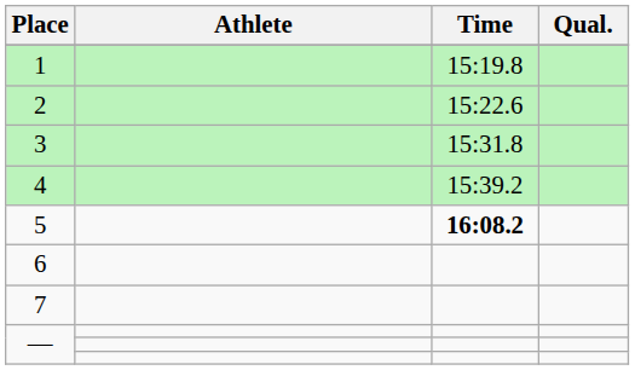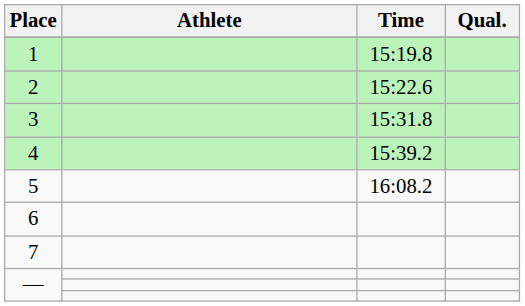5 | Time: bold -> normal
